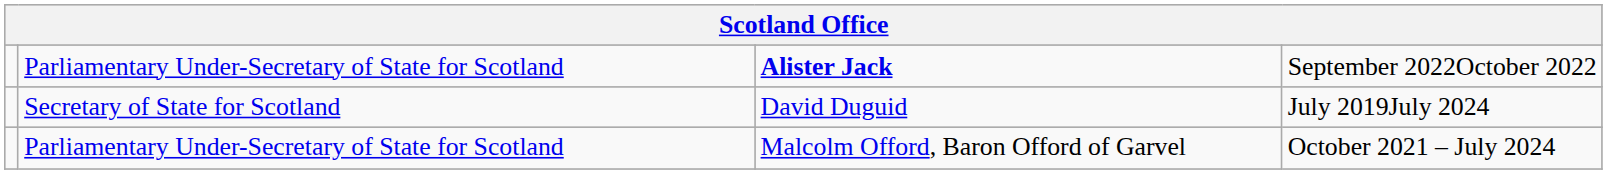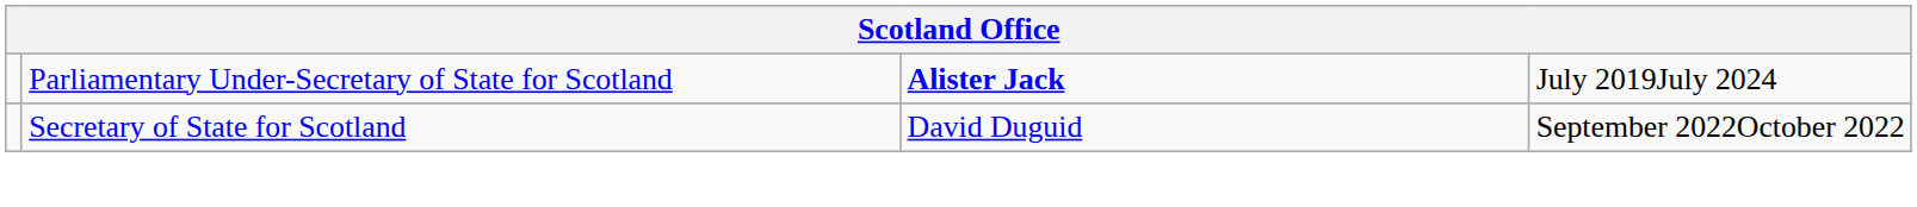Alister Jack | column 4: September 2022October 2022 -> July 2019July 2024
David Duguid | column 4: July 2019July 2024 -> September 2022October 2022
- row: Parliamentary Under-Secretary of State for Scotland | Malcolm Offord, Baron Offord of Garvel | October 2021 – July 2024
